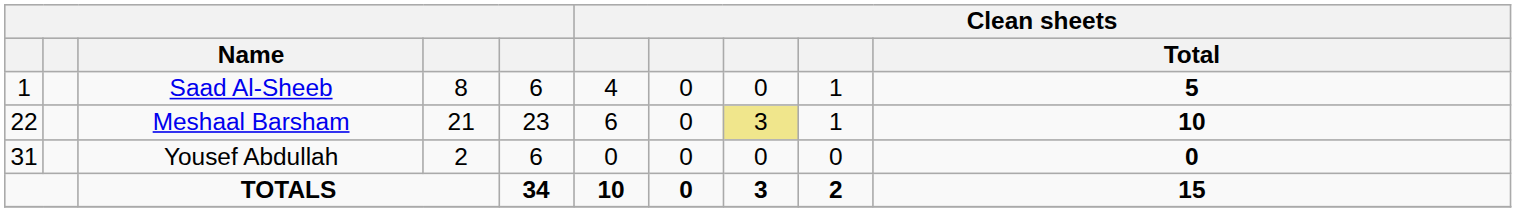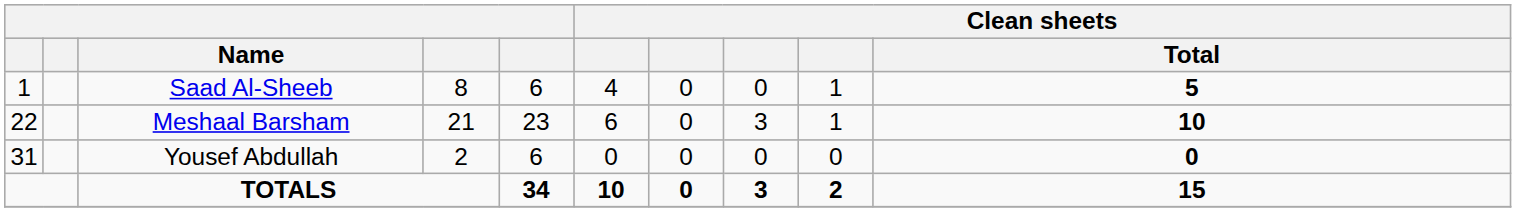Meshaal Barsham | column 8: khaki background -> no background
